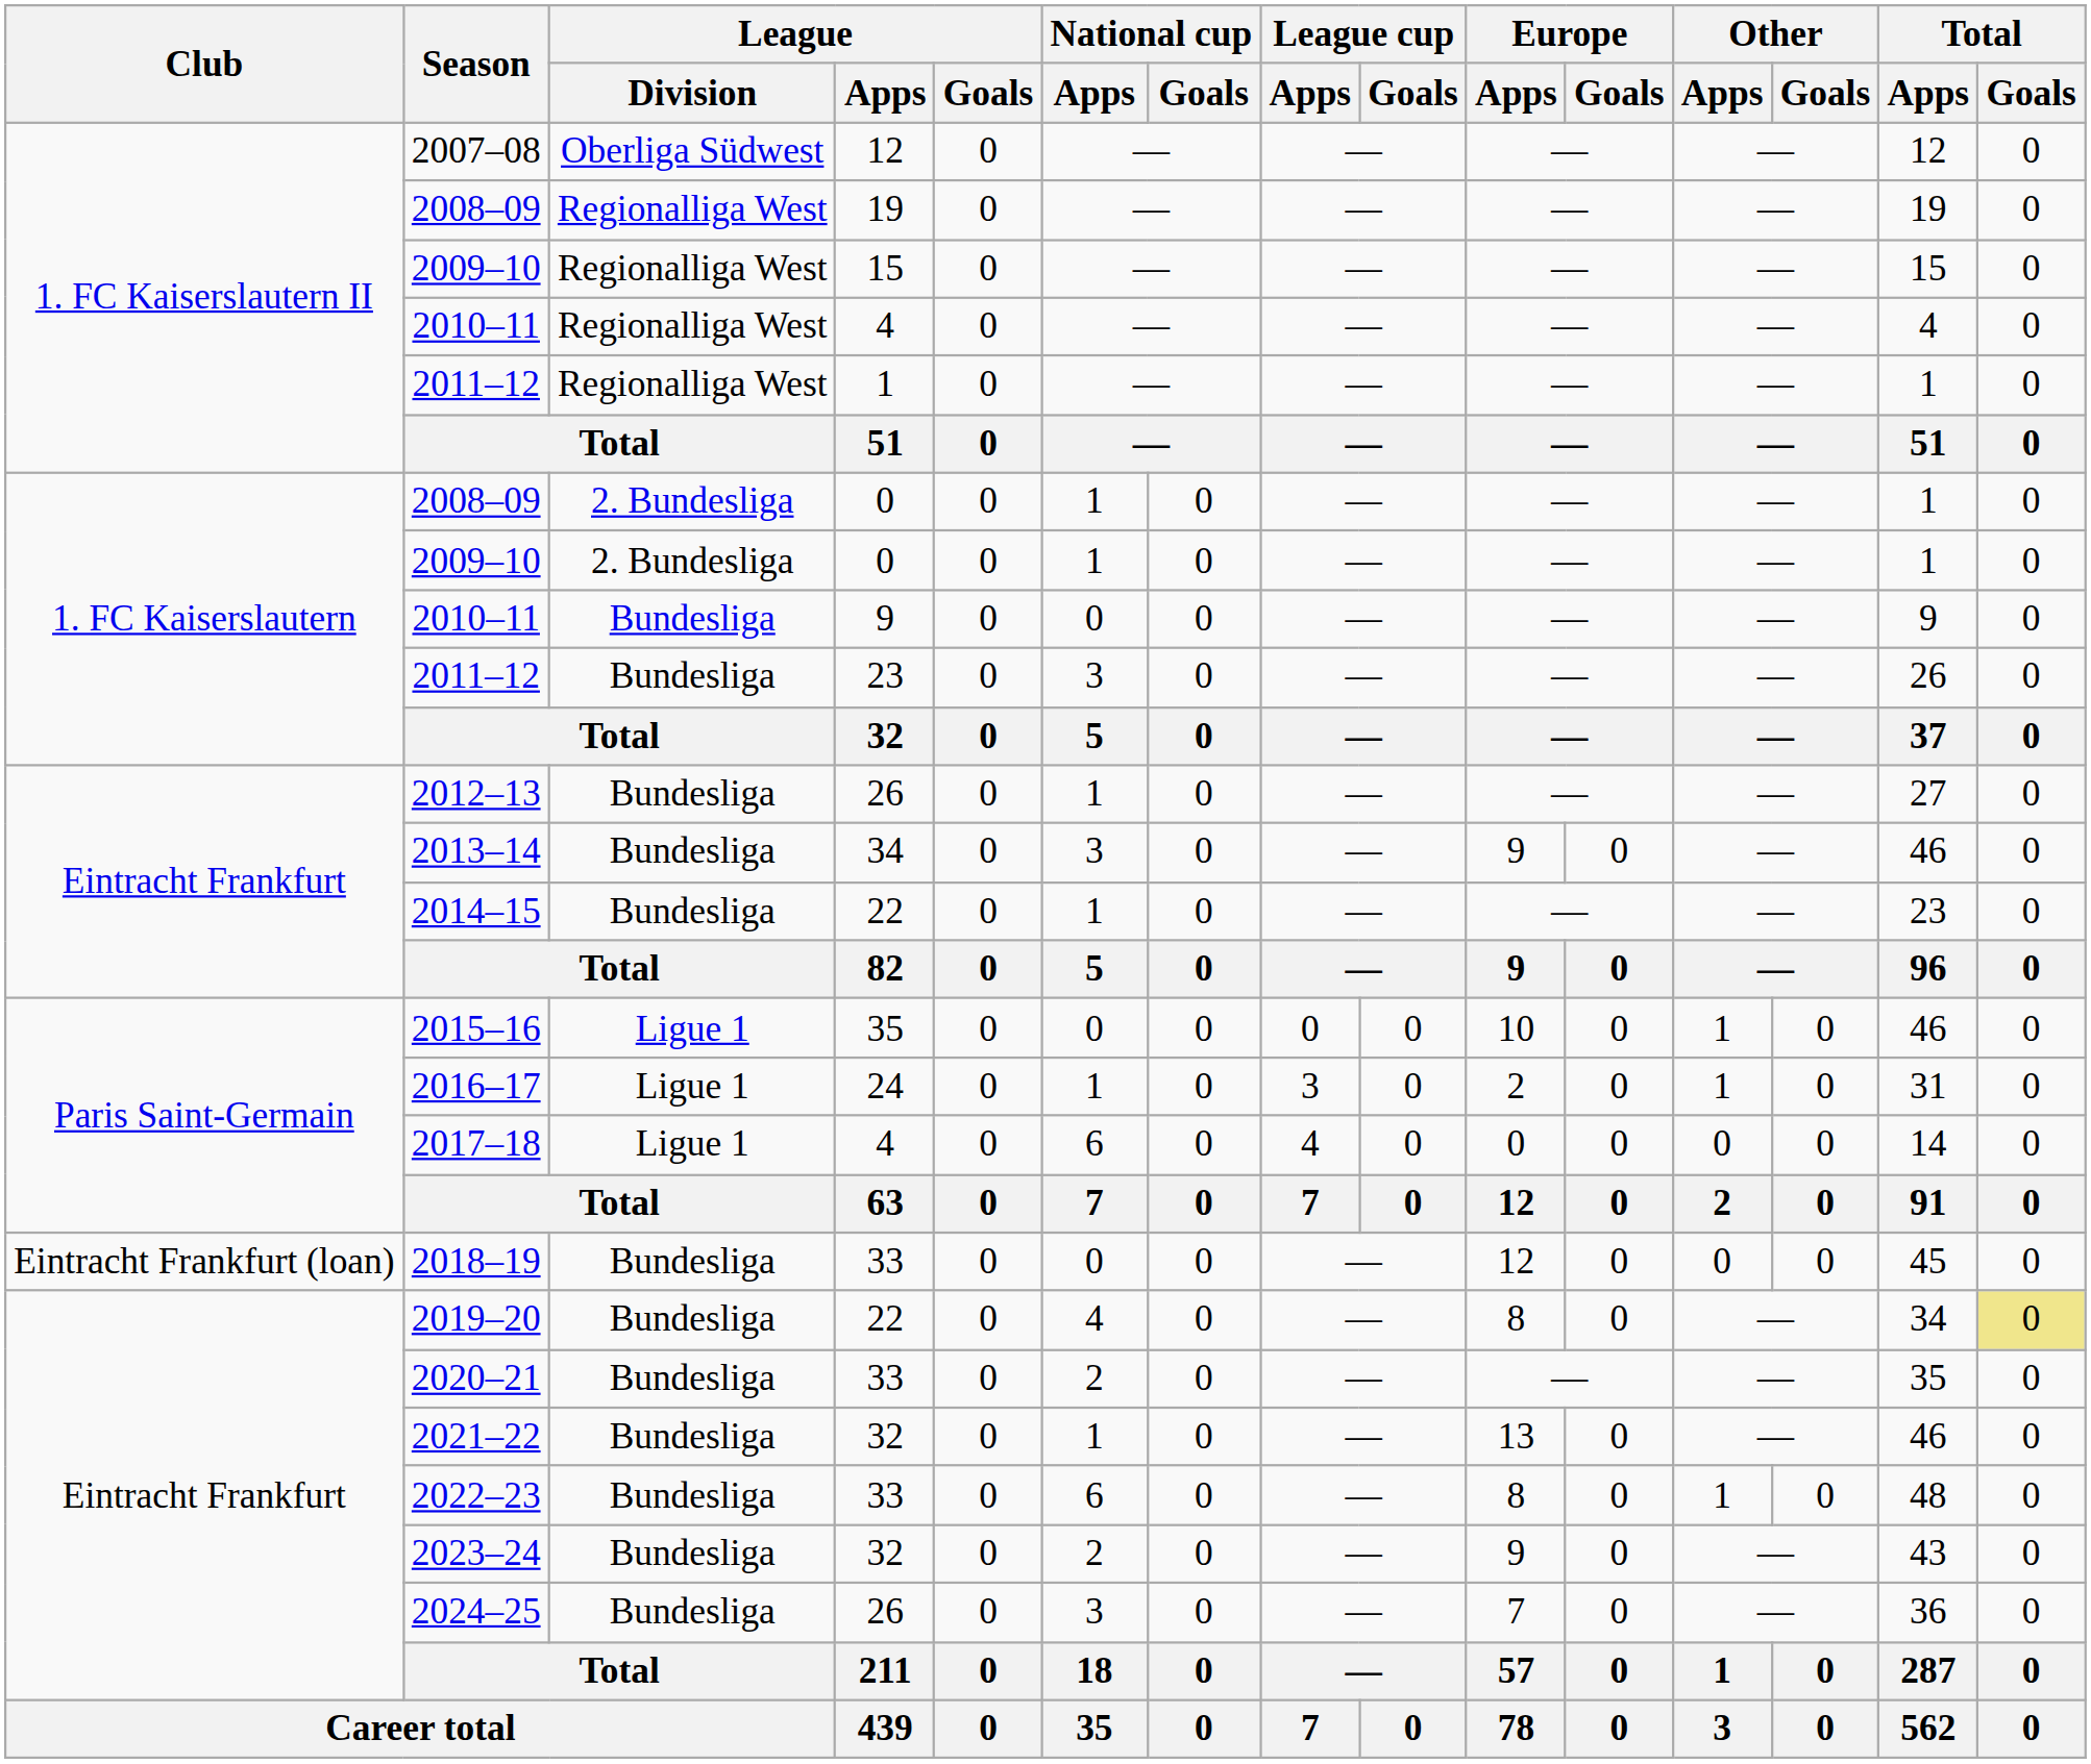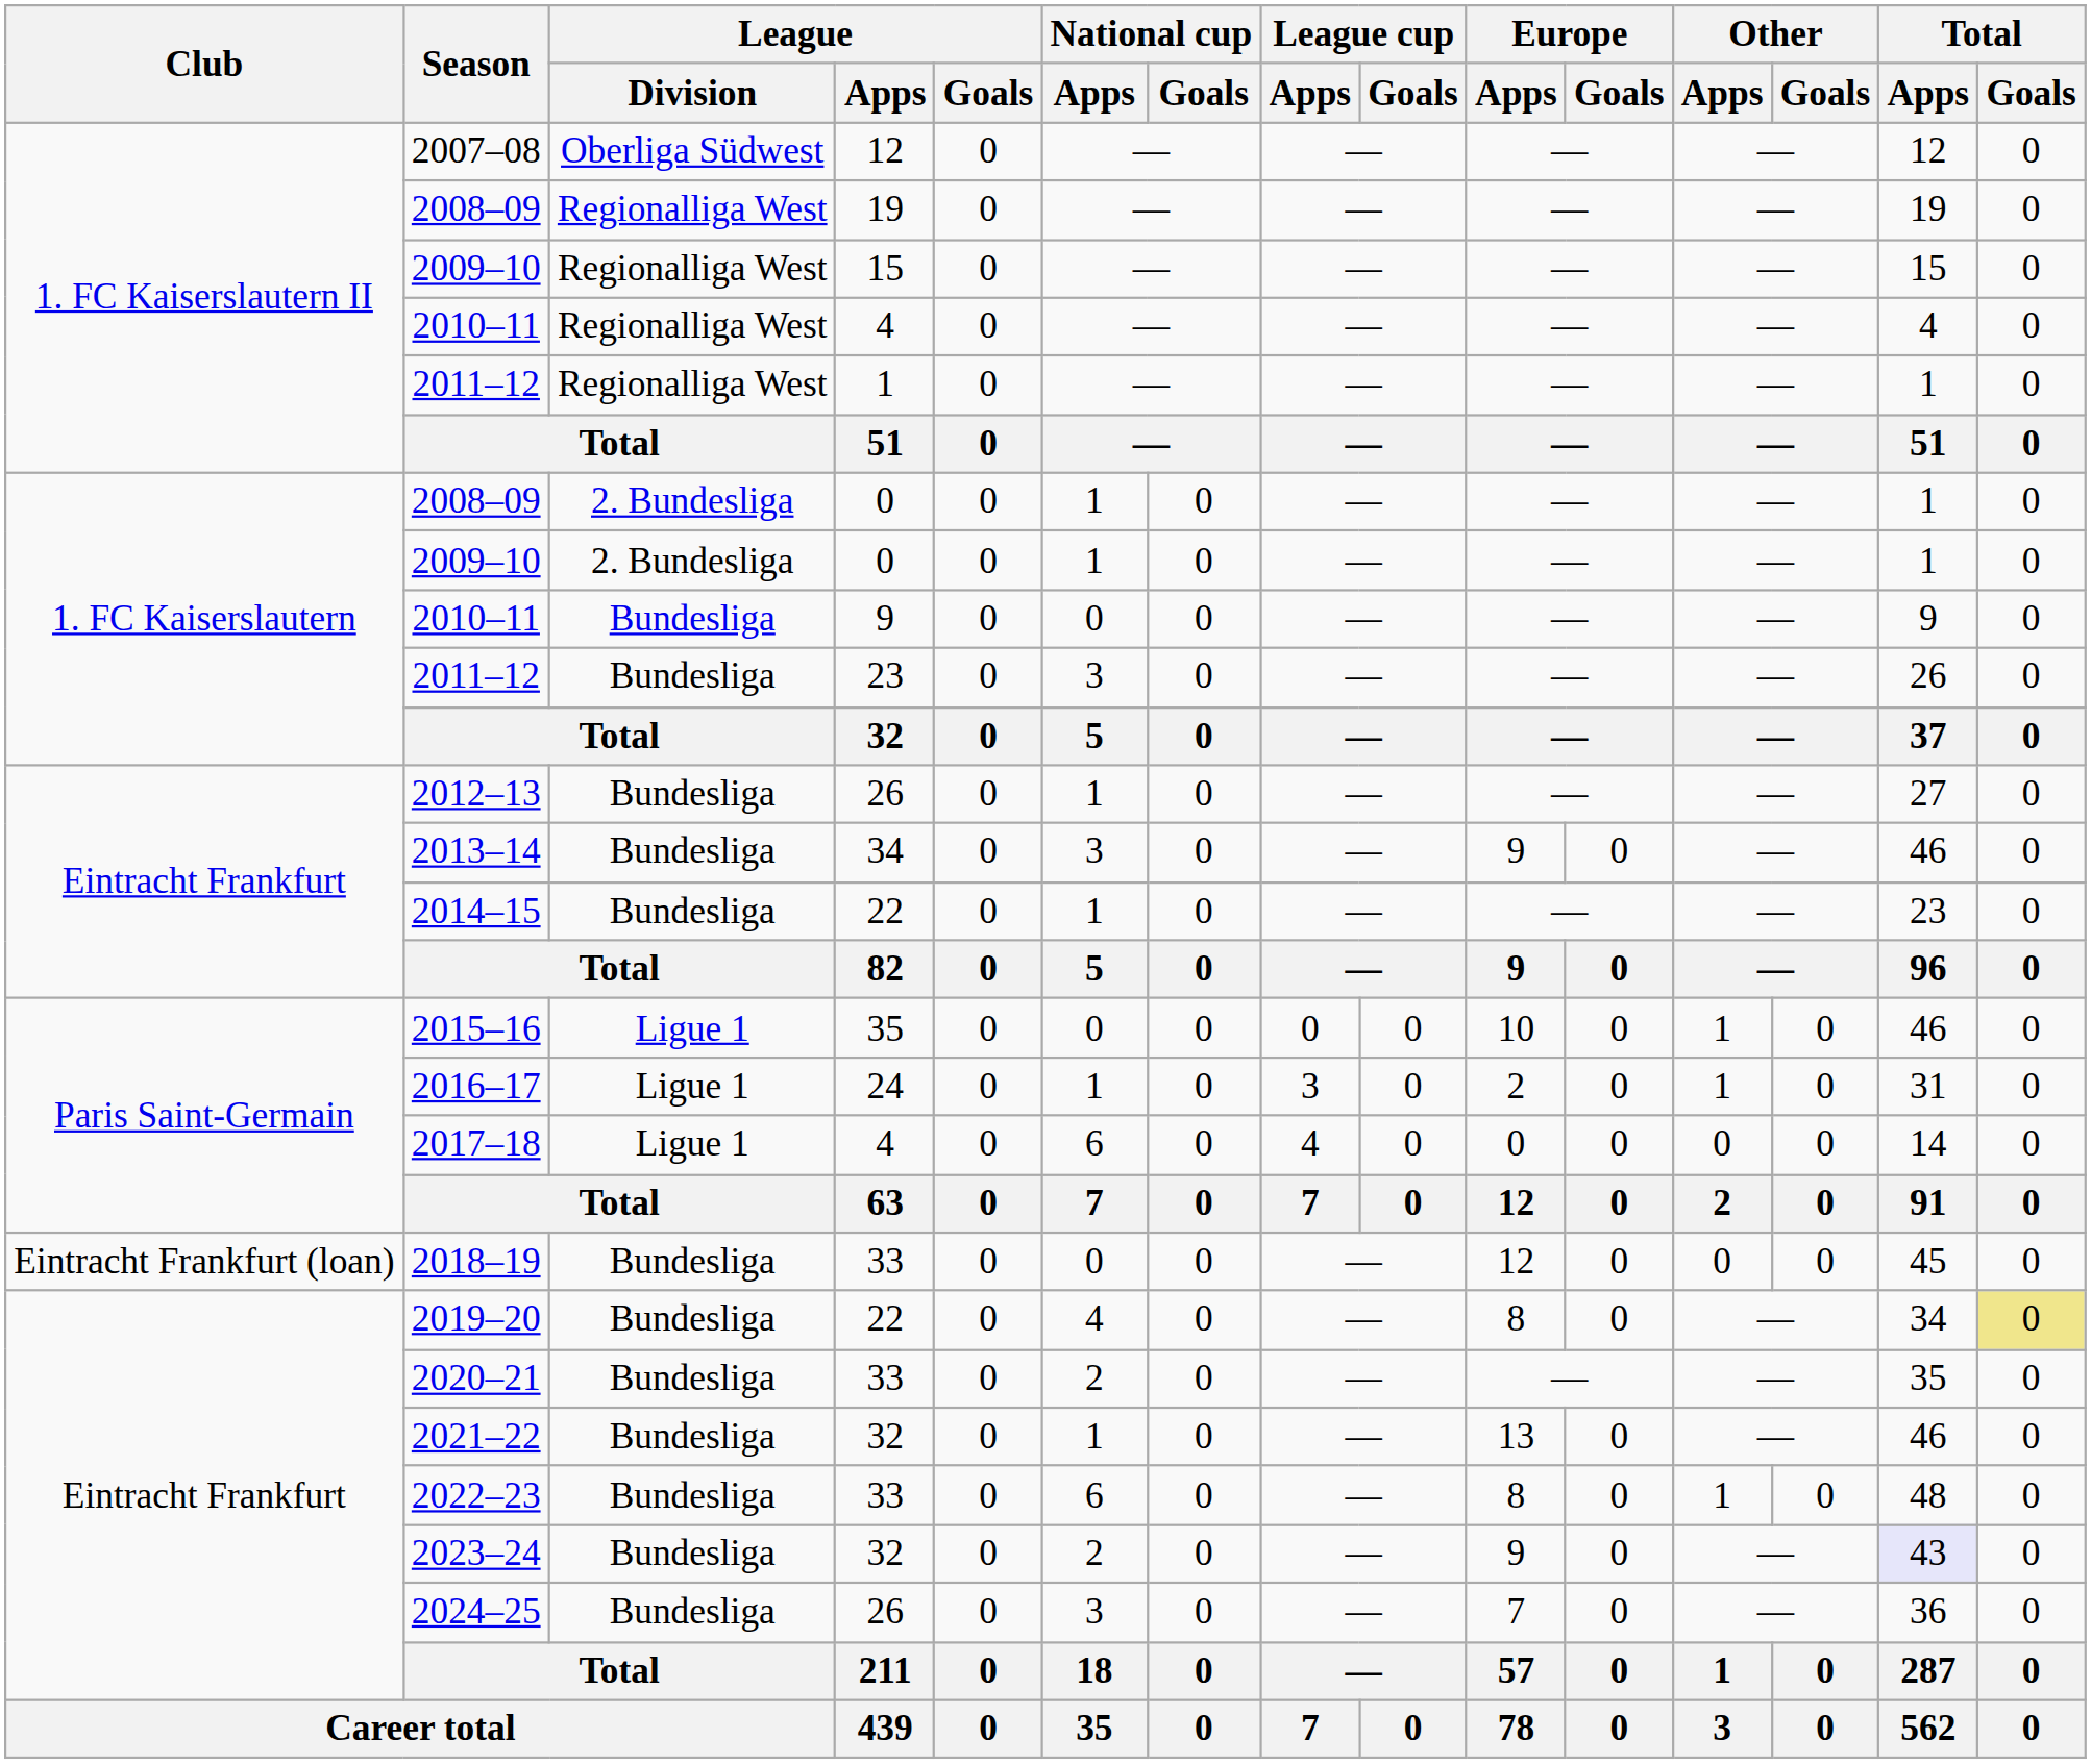2023–24 | Total / Apps: no background -> lavender background
